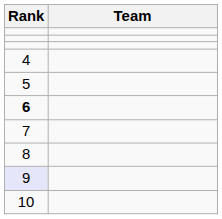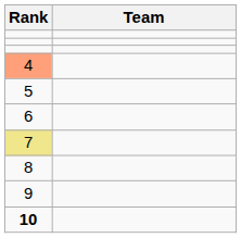row 5 | Rank: no background -> lightsalmon background
row 7 | Rank: bold -> normal
row 8 | Rank: no background -> khaki background
row 10 | Rank: lavender background -> no background
row 11 | Rank: normal -> bold
